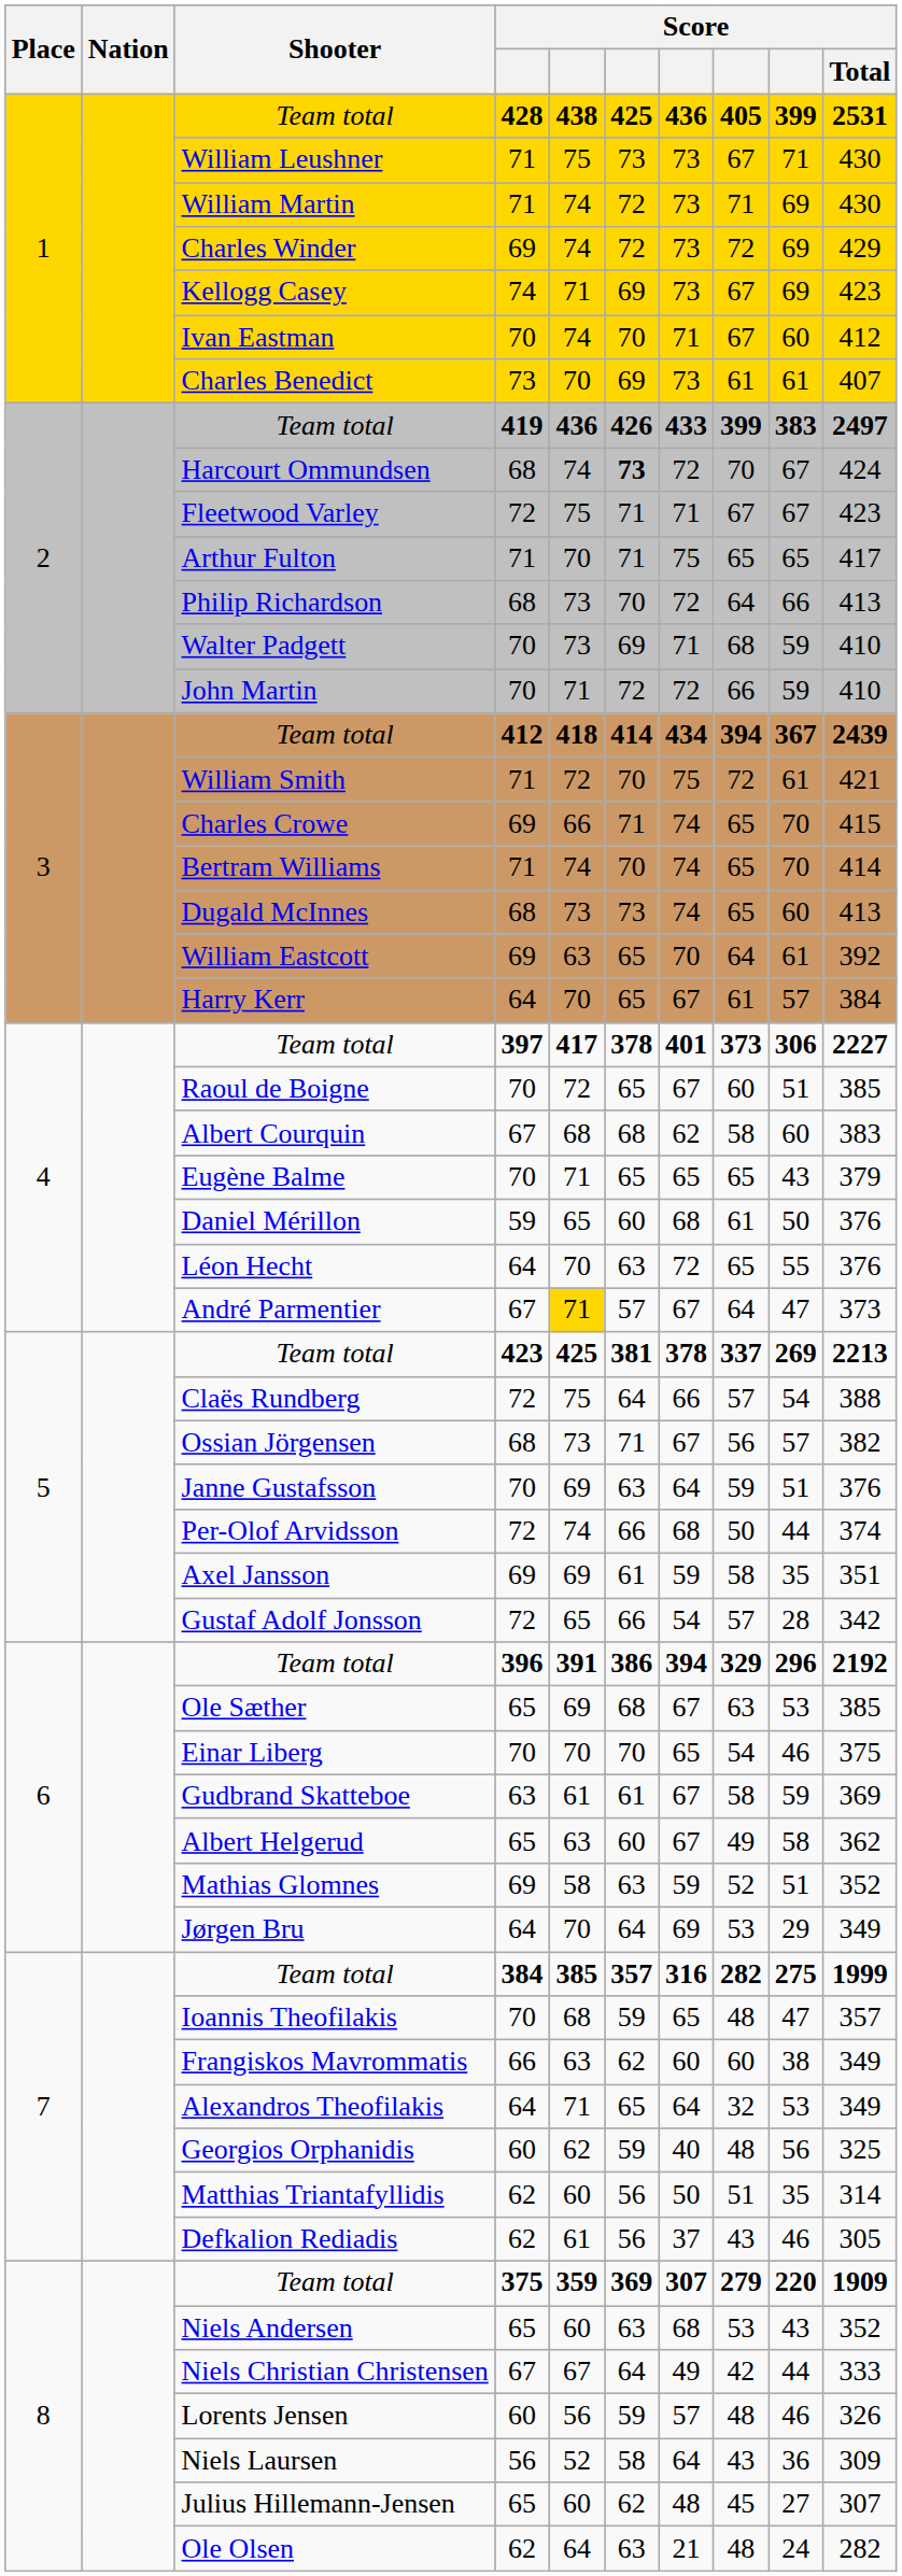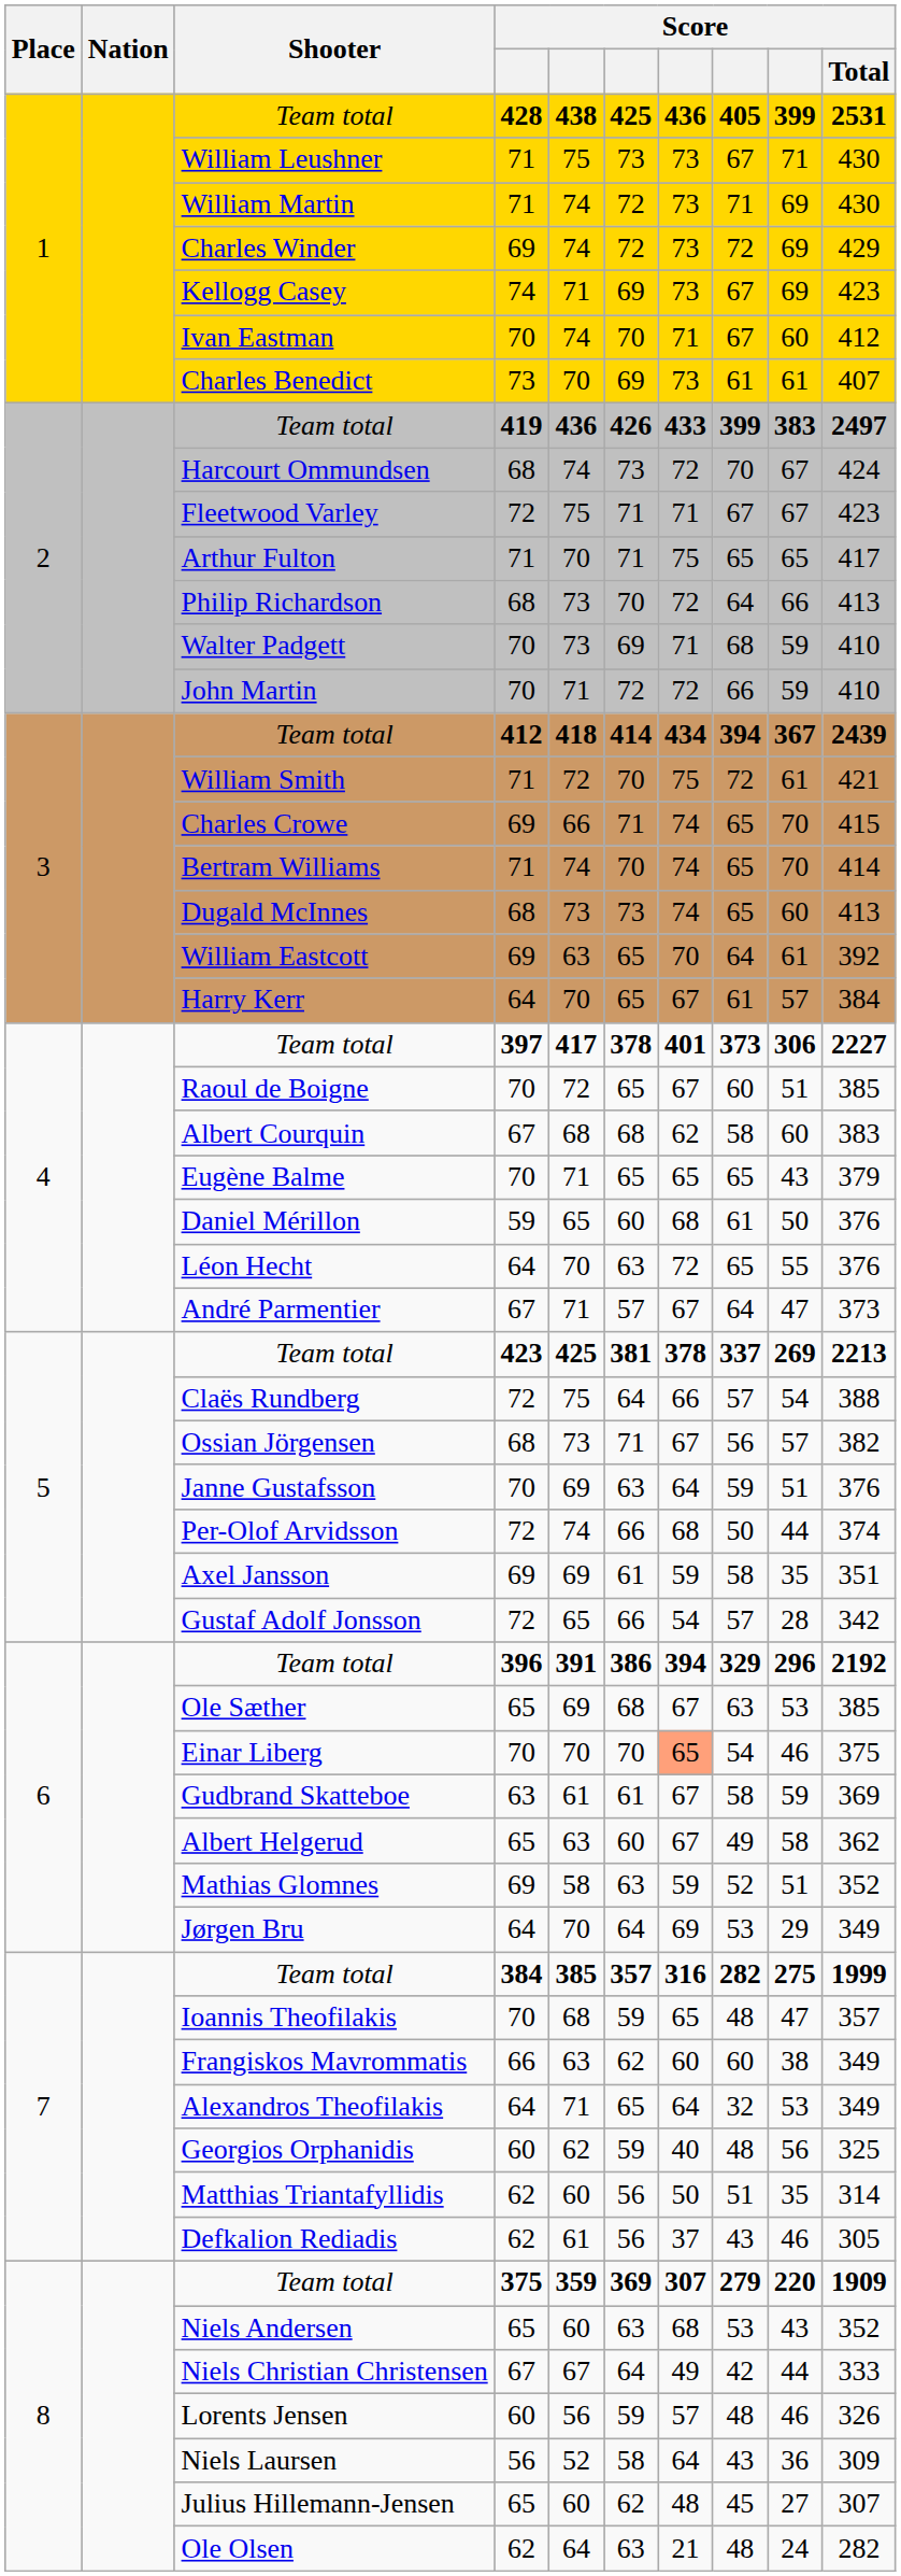Harcourt Ommundsen | column 6: bold -> normal
André Parmentier | column 5: gold background -> no background
Einar Liberg | column 7: no background -> lightsalmon background
